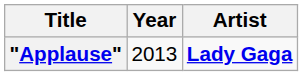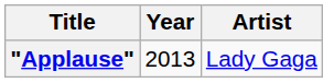"Applause" | Artist: bold -> normal
